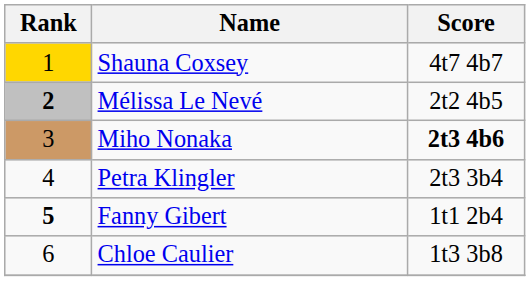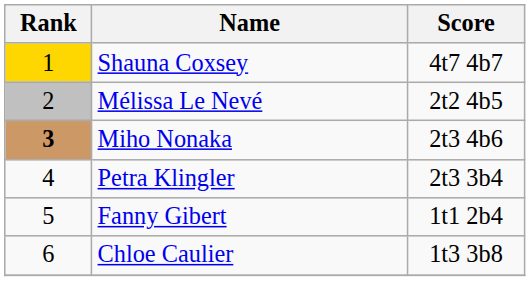Mélissa Le Nevé | Rank: bold -> normal
Miho Nonaka | Rank: normal -> bold
Miho Nonaka | Score: bold -> normal
Fanny Gibert | Rank: bold -> normal
